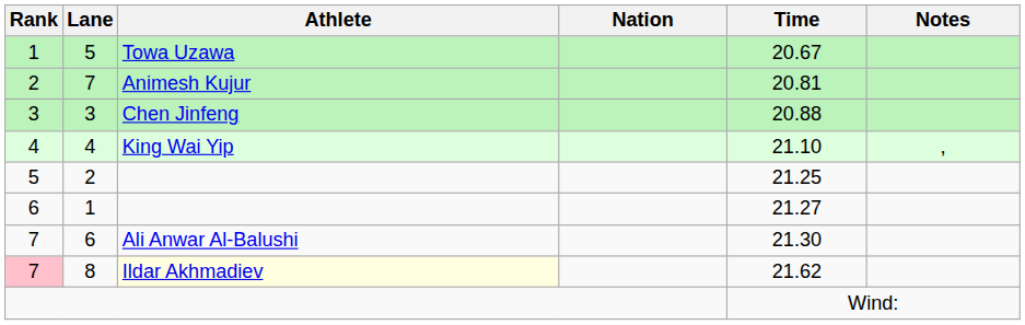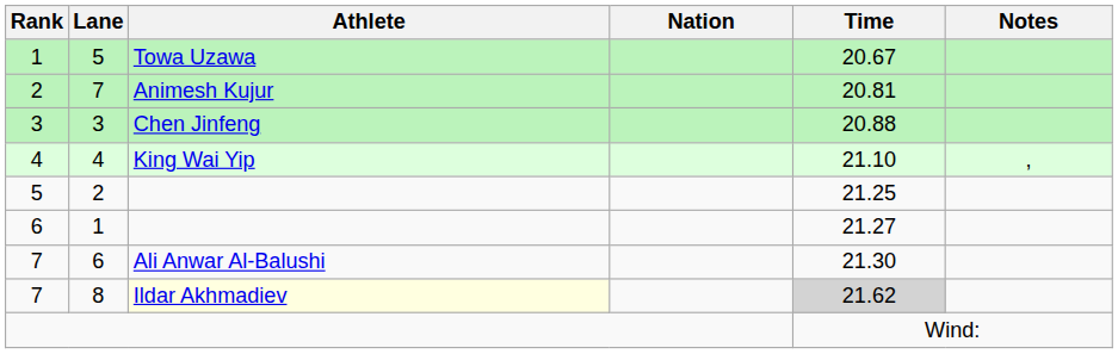8 | Rank: pink background -> no background
8 | Time: no background -> lightgrey background
